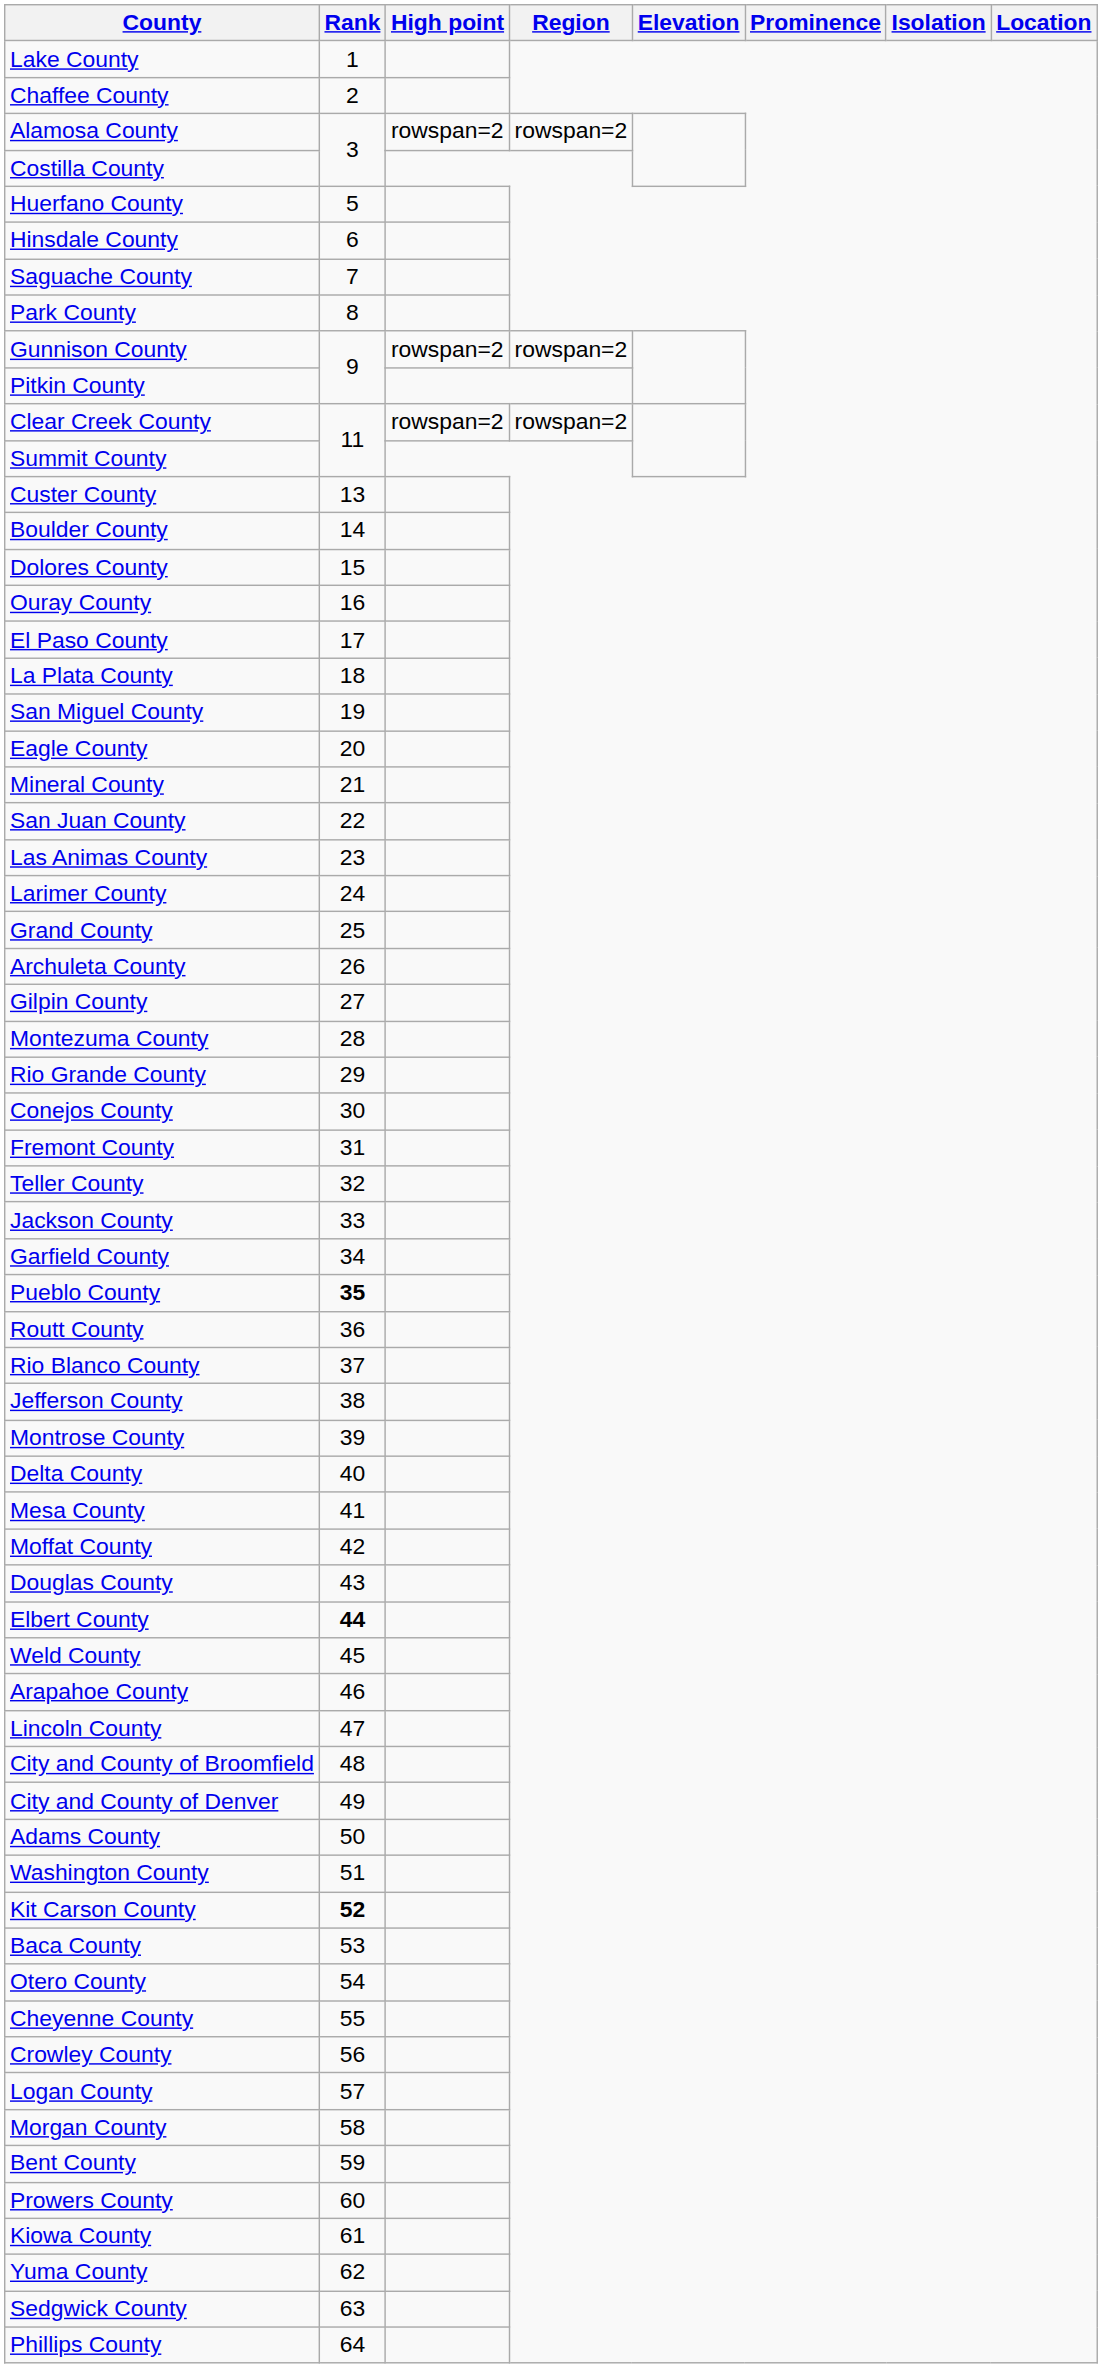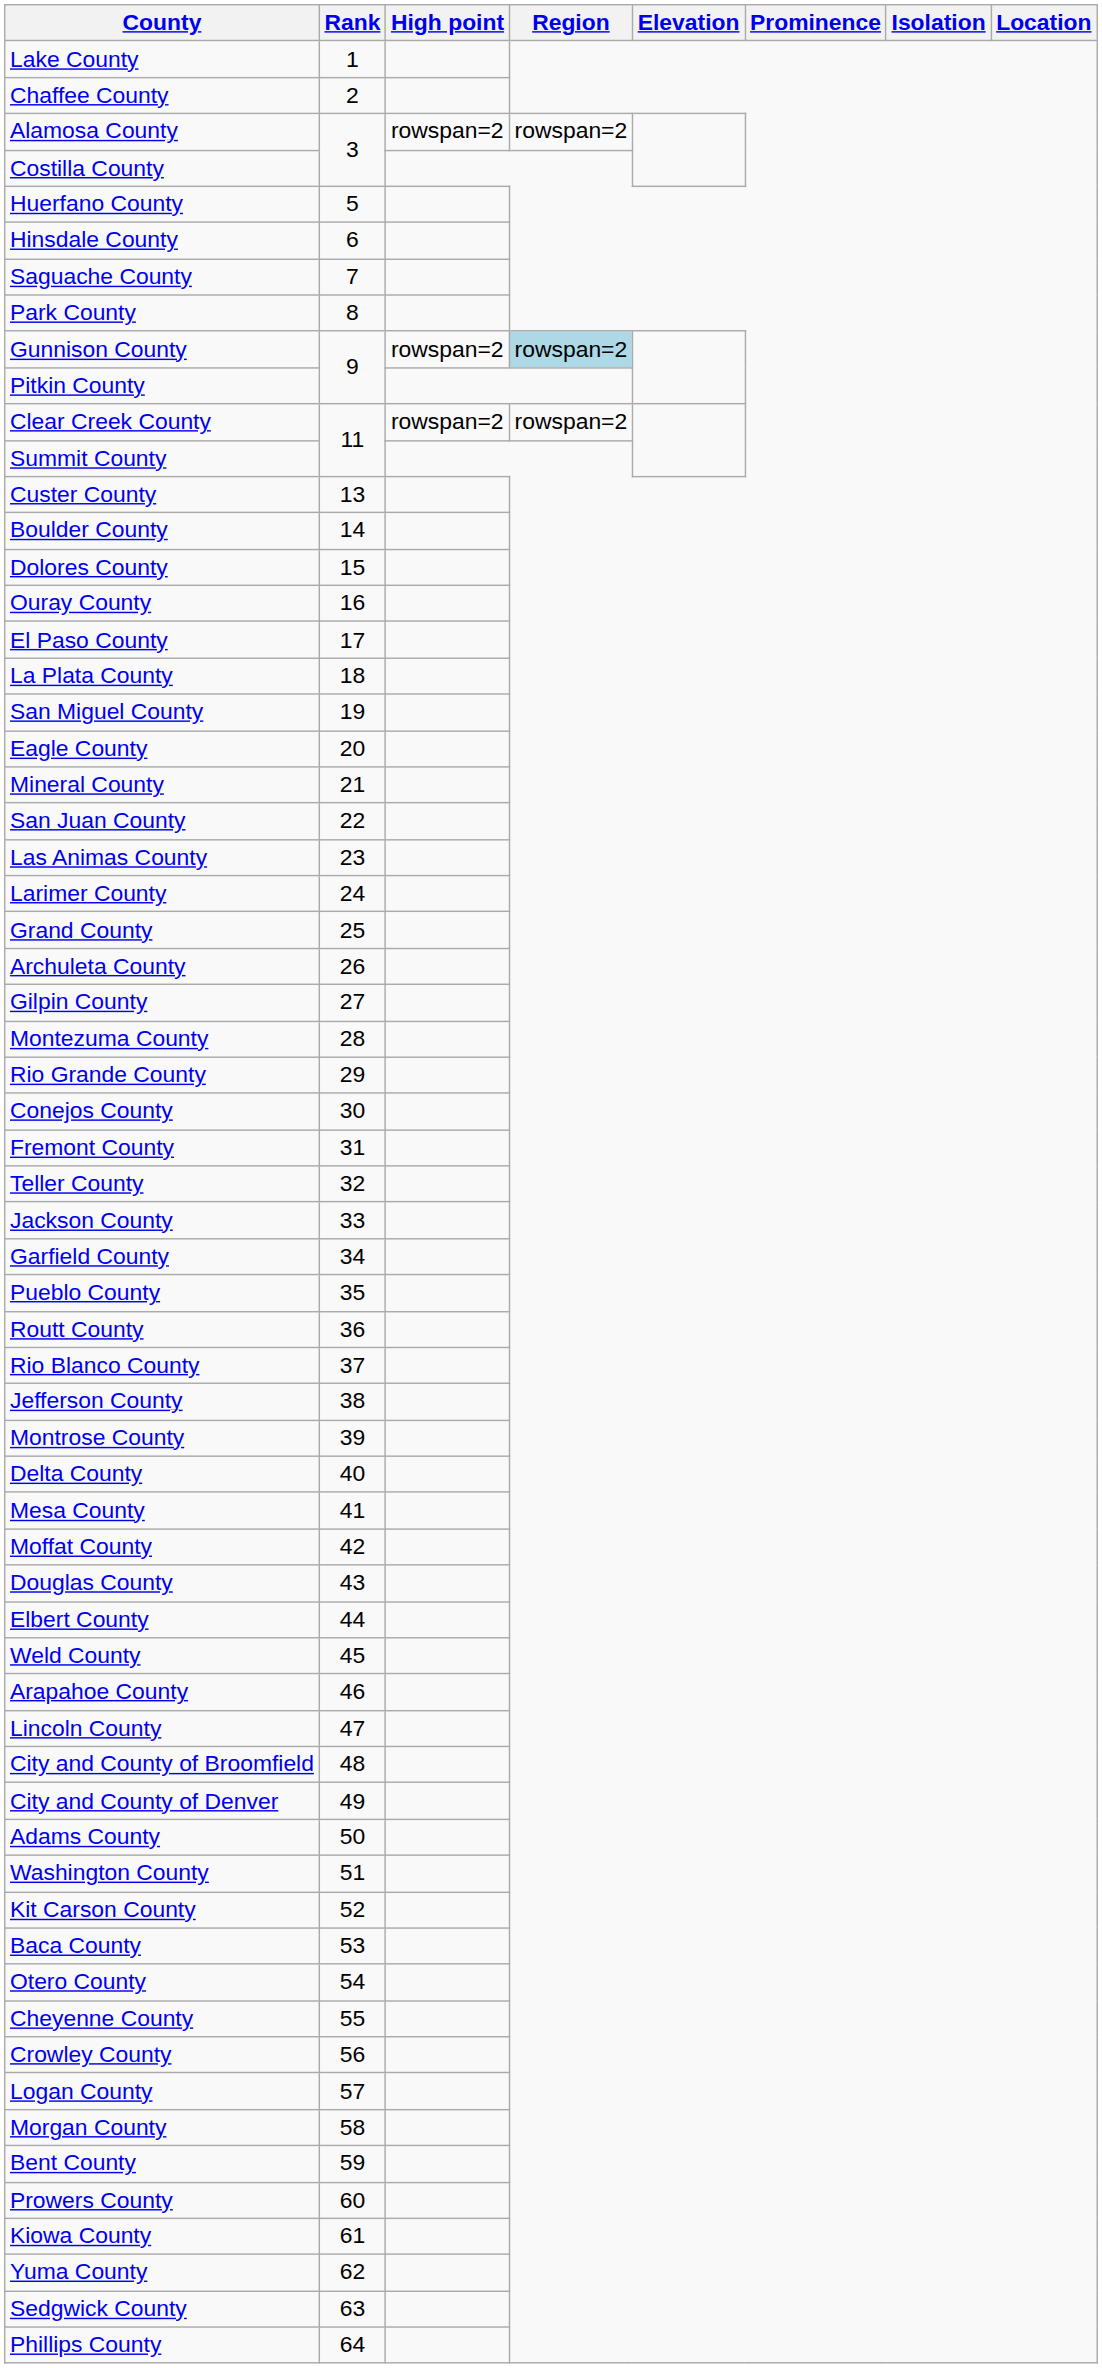Gunnison County | Region: no background -> lightblue background
Pueblo County | Rank: bold -> normal
Elbert County | Rank: bold -> normal
Kit Carson County | Rank: bold -> normal
